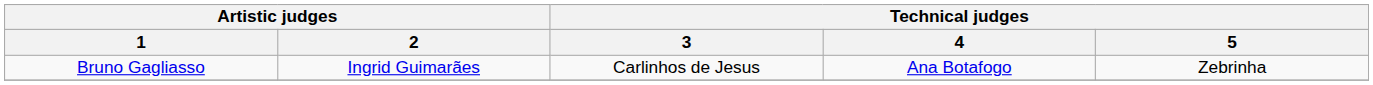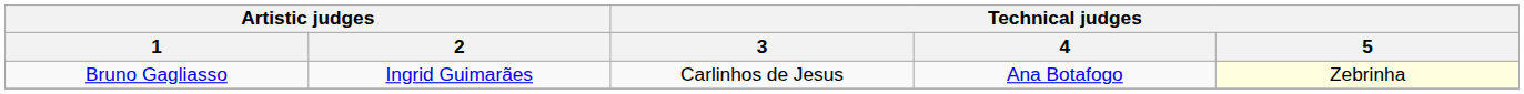Bruno Gagliasso | Technical judges / 5: no background -> lightyellow background
